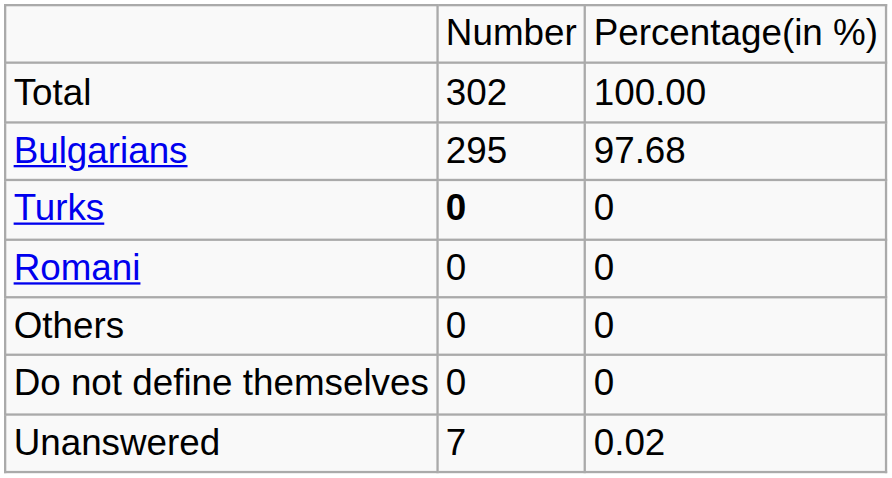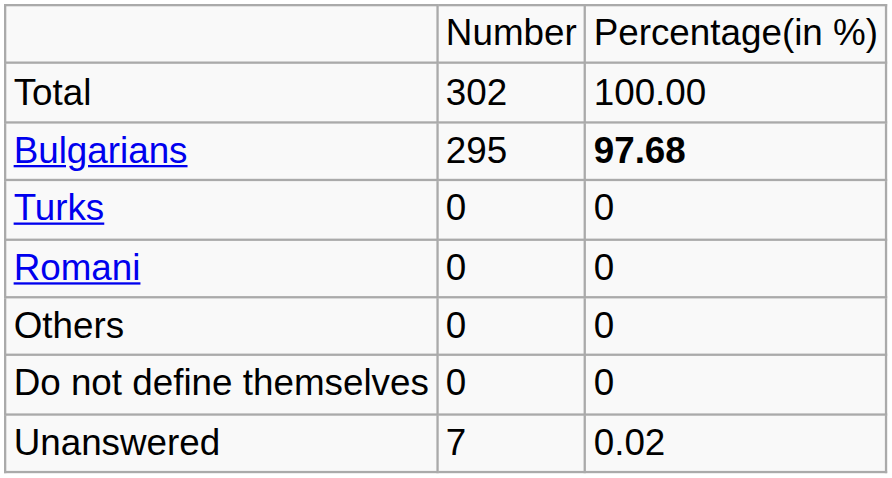Bulgarians | column 3: normal -> bold
Turks | column 2: bold -> normal
